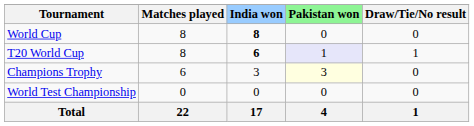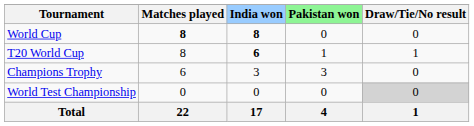World Cup | Matches played: normal -> bold
T20 World Cup | Pakistan won: lavender background -> no background
Champions Trophy | Pakistan won: lightyellow background -> no background
World Test Championship | Draw/Tie/No result: no background -> lightgrey background
